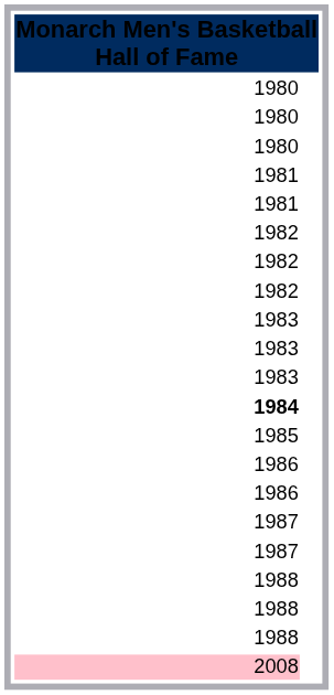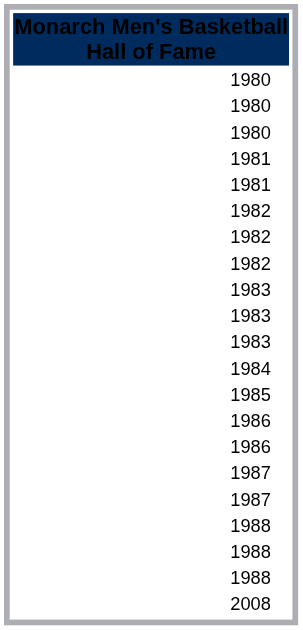1984 | column 1: bold -> normal
2008 | column 1: pink background -> no background
